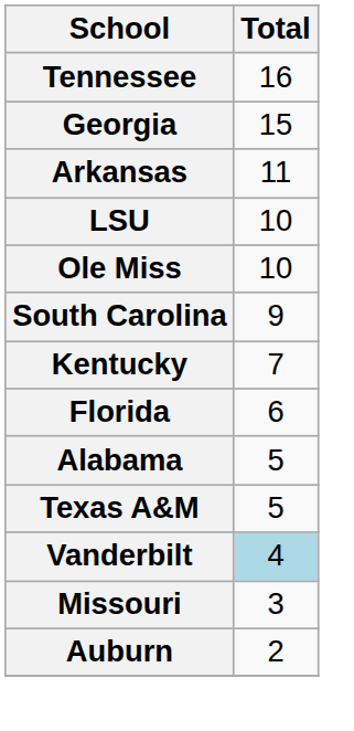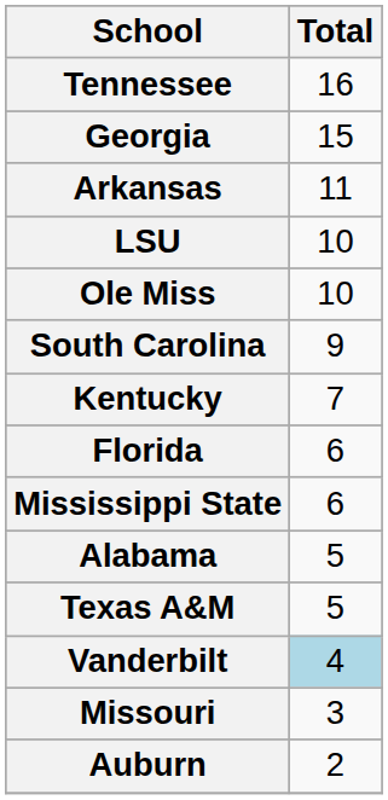+ row: Mississippi State | 6
